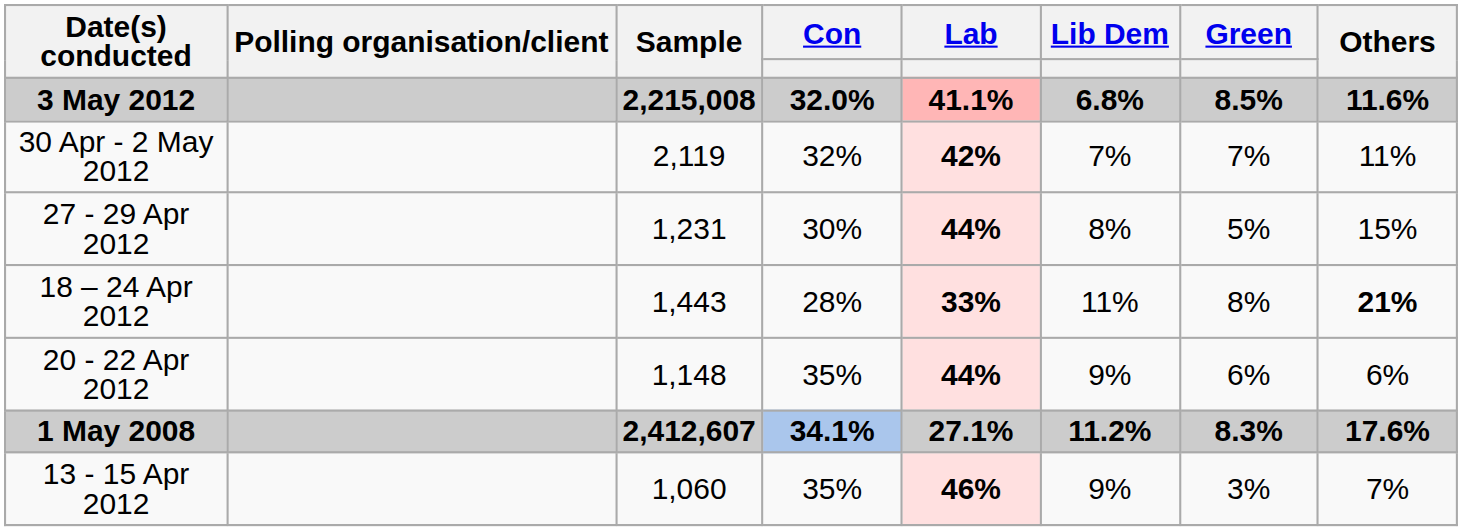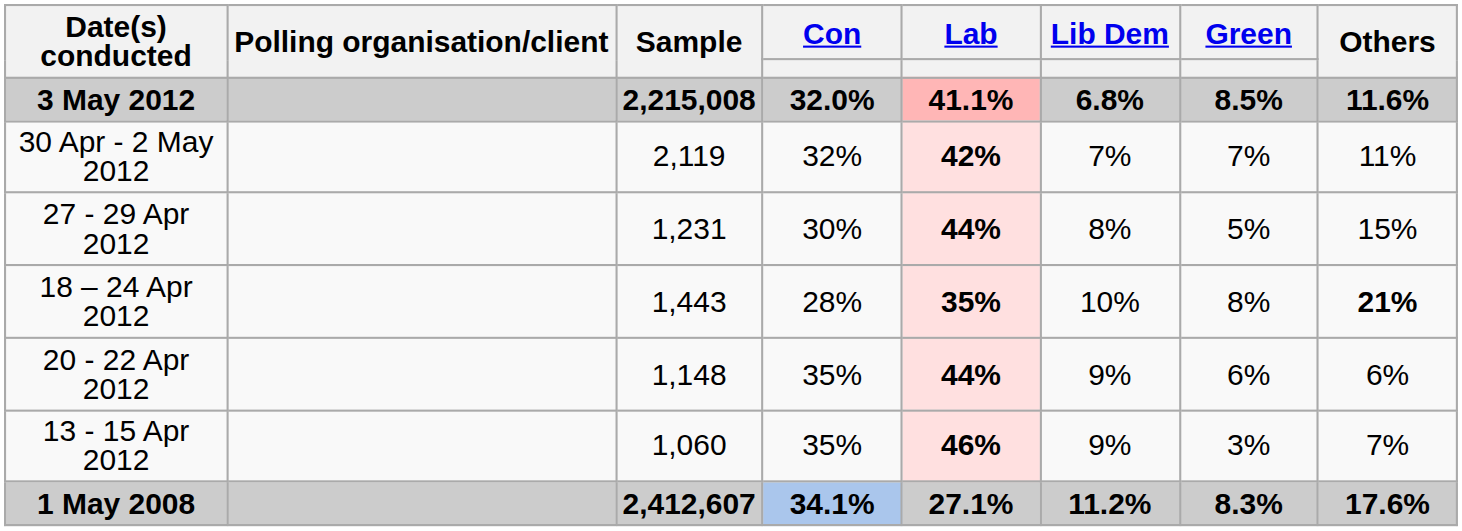18 – 24 Apr 2012 | Lab: 33% -> 35%
18 – 24 Apr 2012 | Lib Dem: 11% -> 10%
rows swapped: 13 - 15 Apr 2012 <-> 1 May 2008
